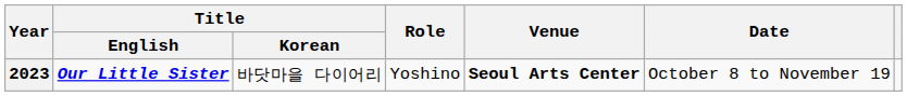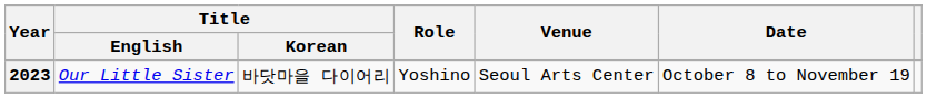2023 | Title / English: bold -> normal
2023 | Venue: bold -> normal
